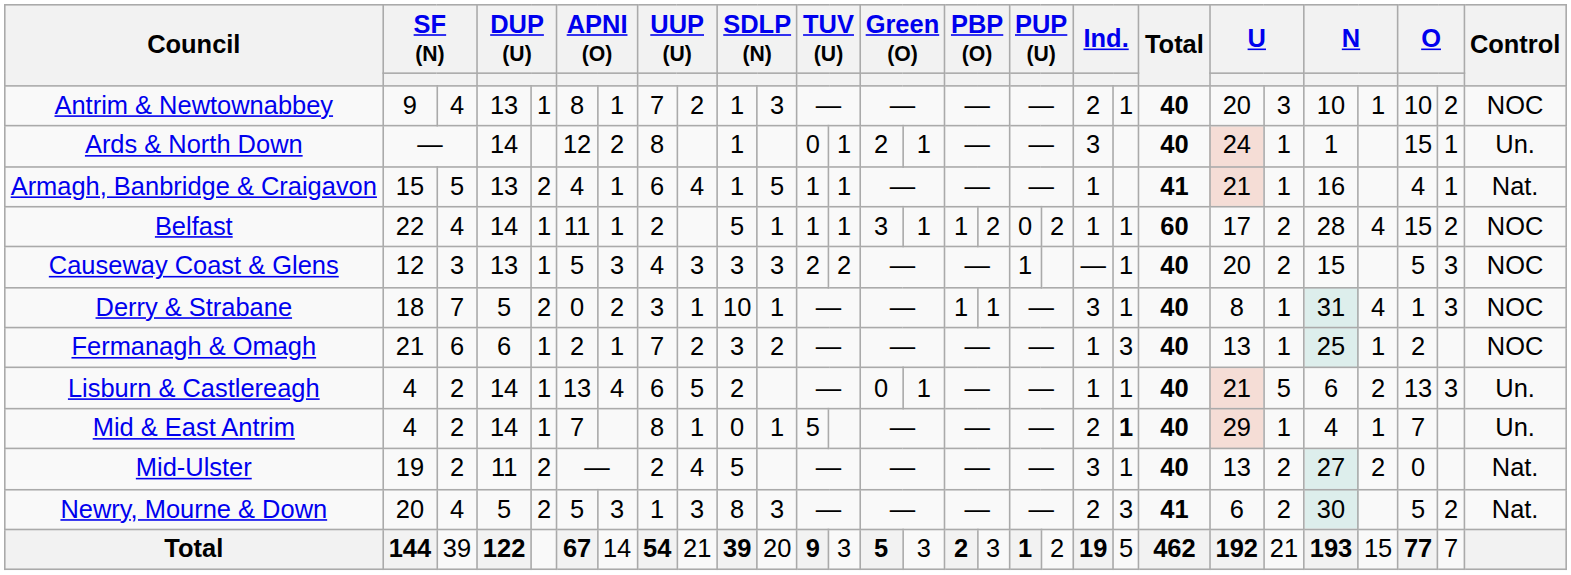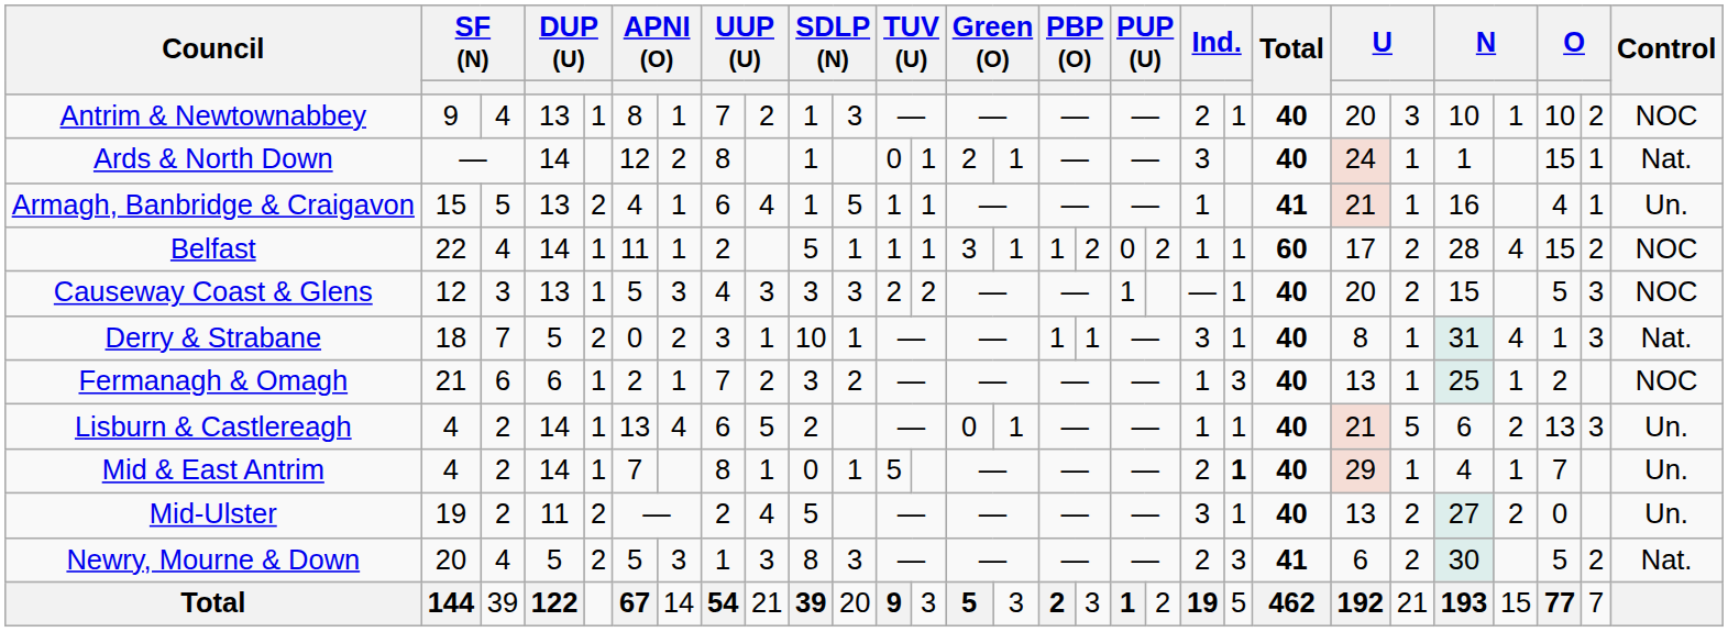Ards & North Down | Control: Un. -> Nat.
Armagh, Banbridge & Craigavon | Control: Nat. -> Un.
Derry & Strabane | Control: NOC -> Nat.
Mid-Ulster | Control: Nat. -> Un.
